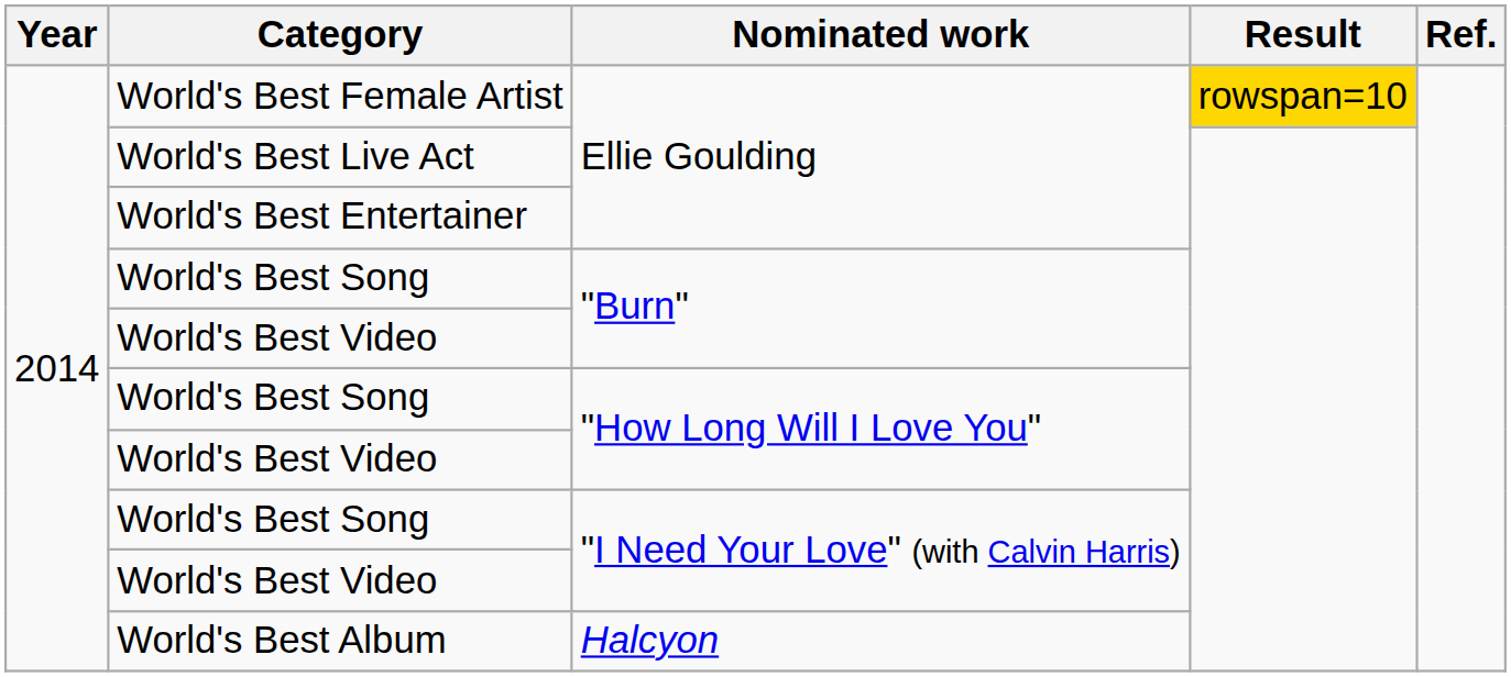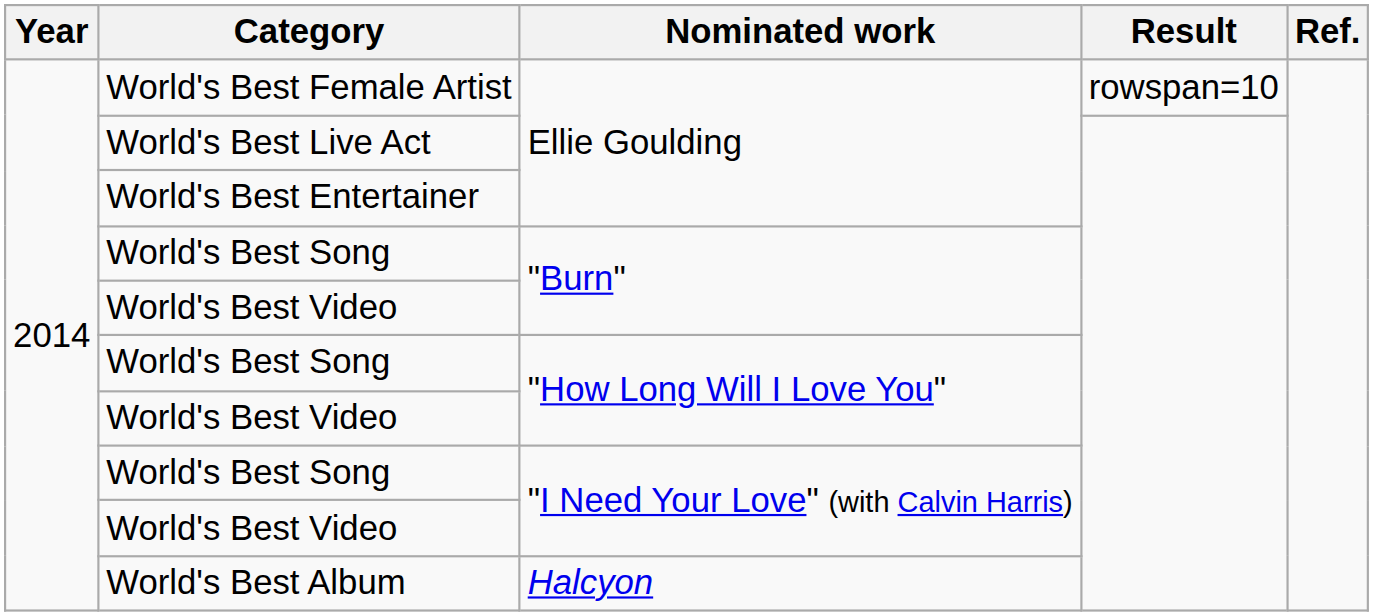World's Best Female Artist | Result: gold background -> no background
